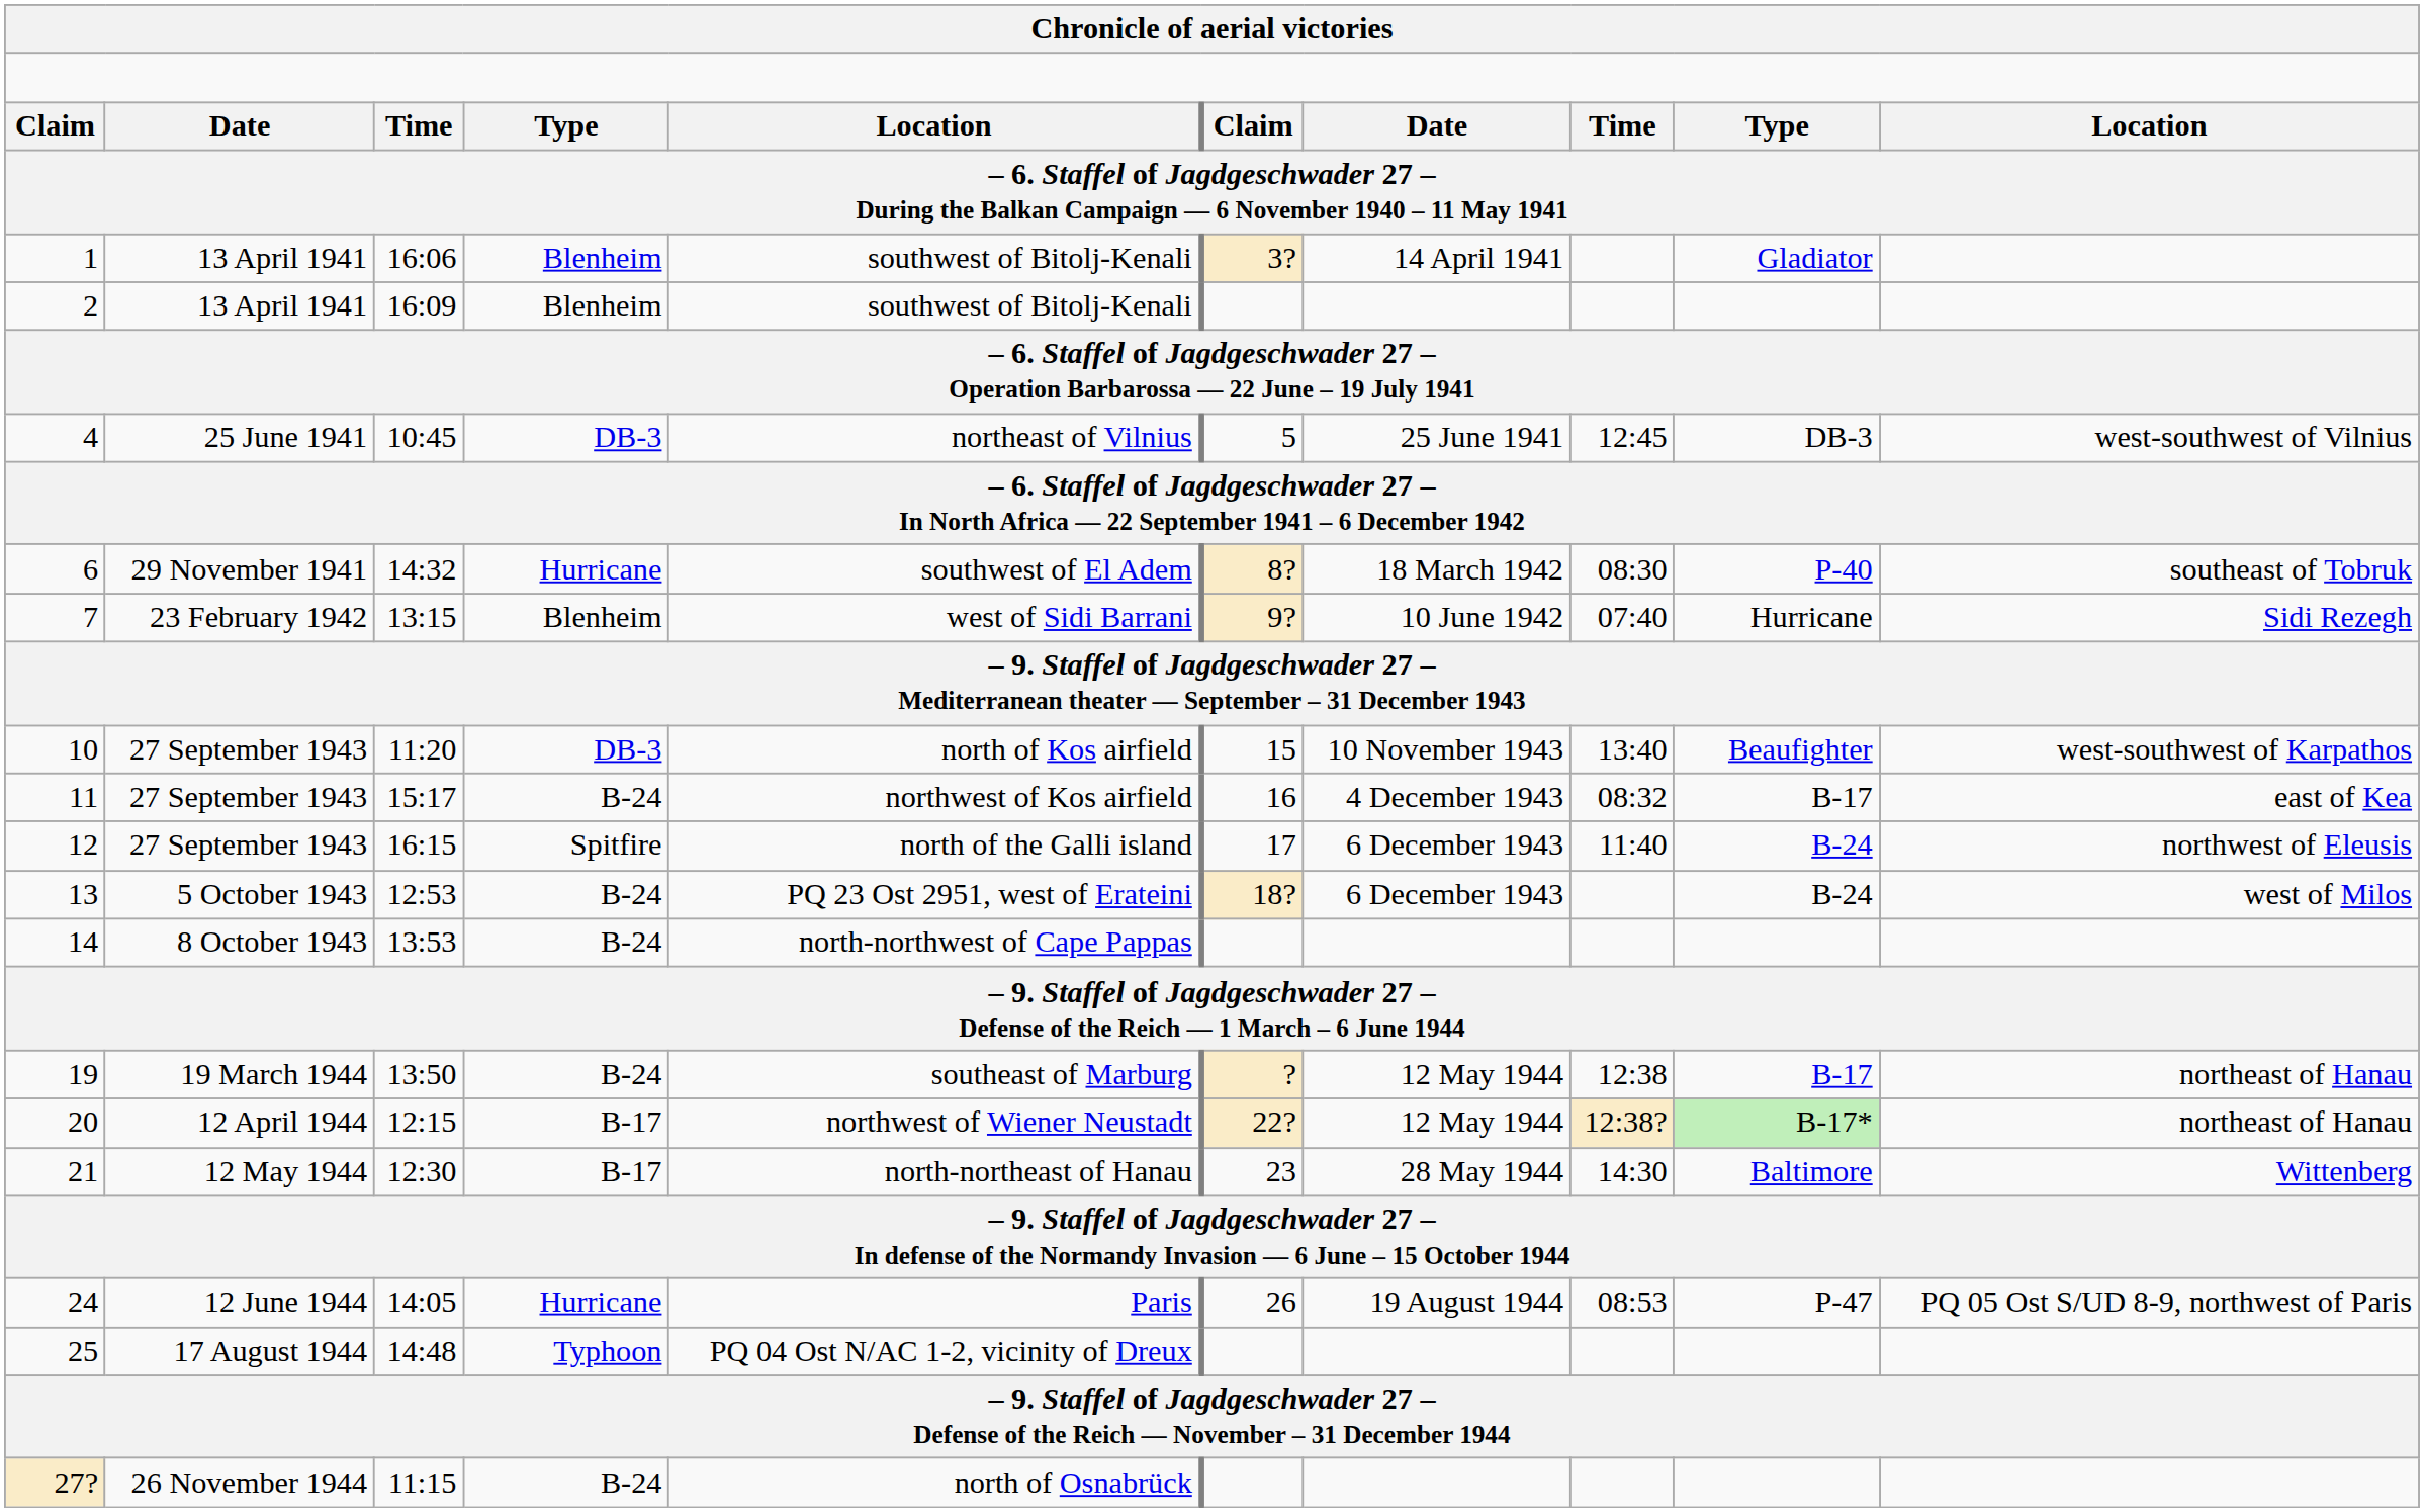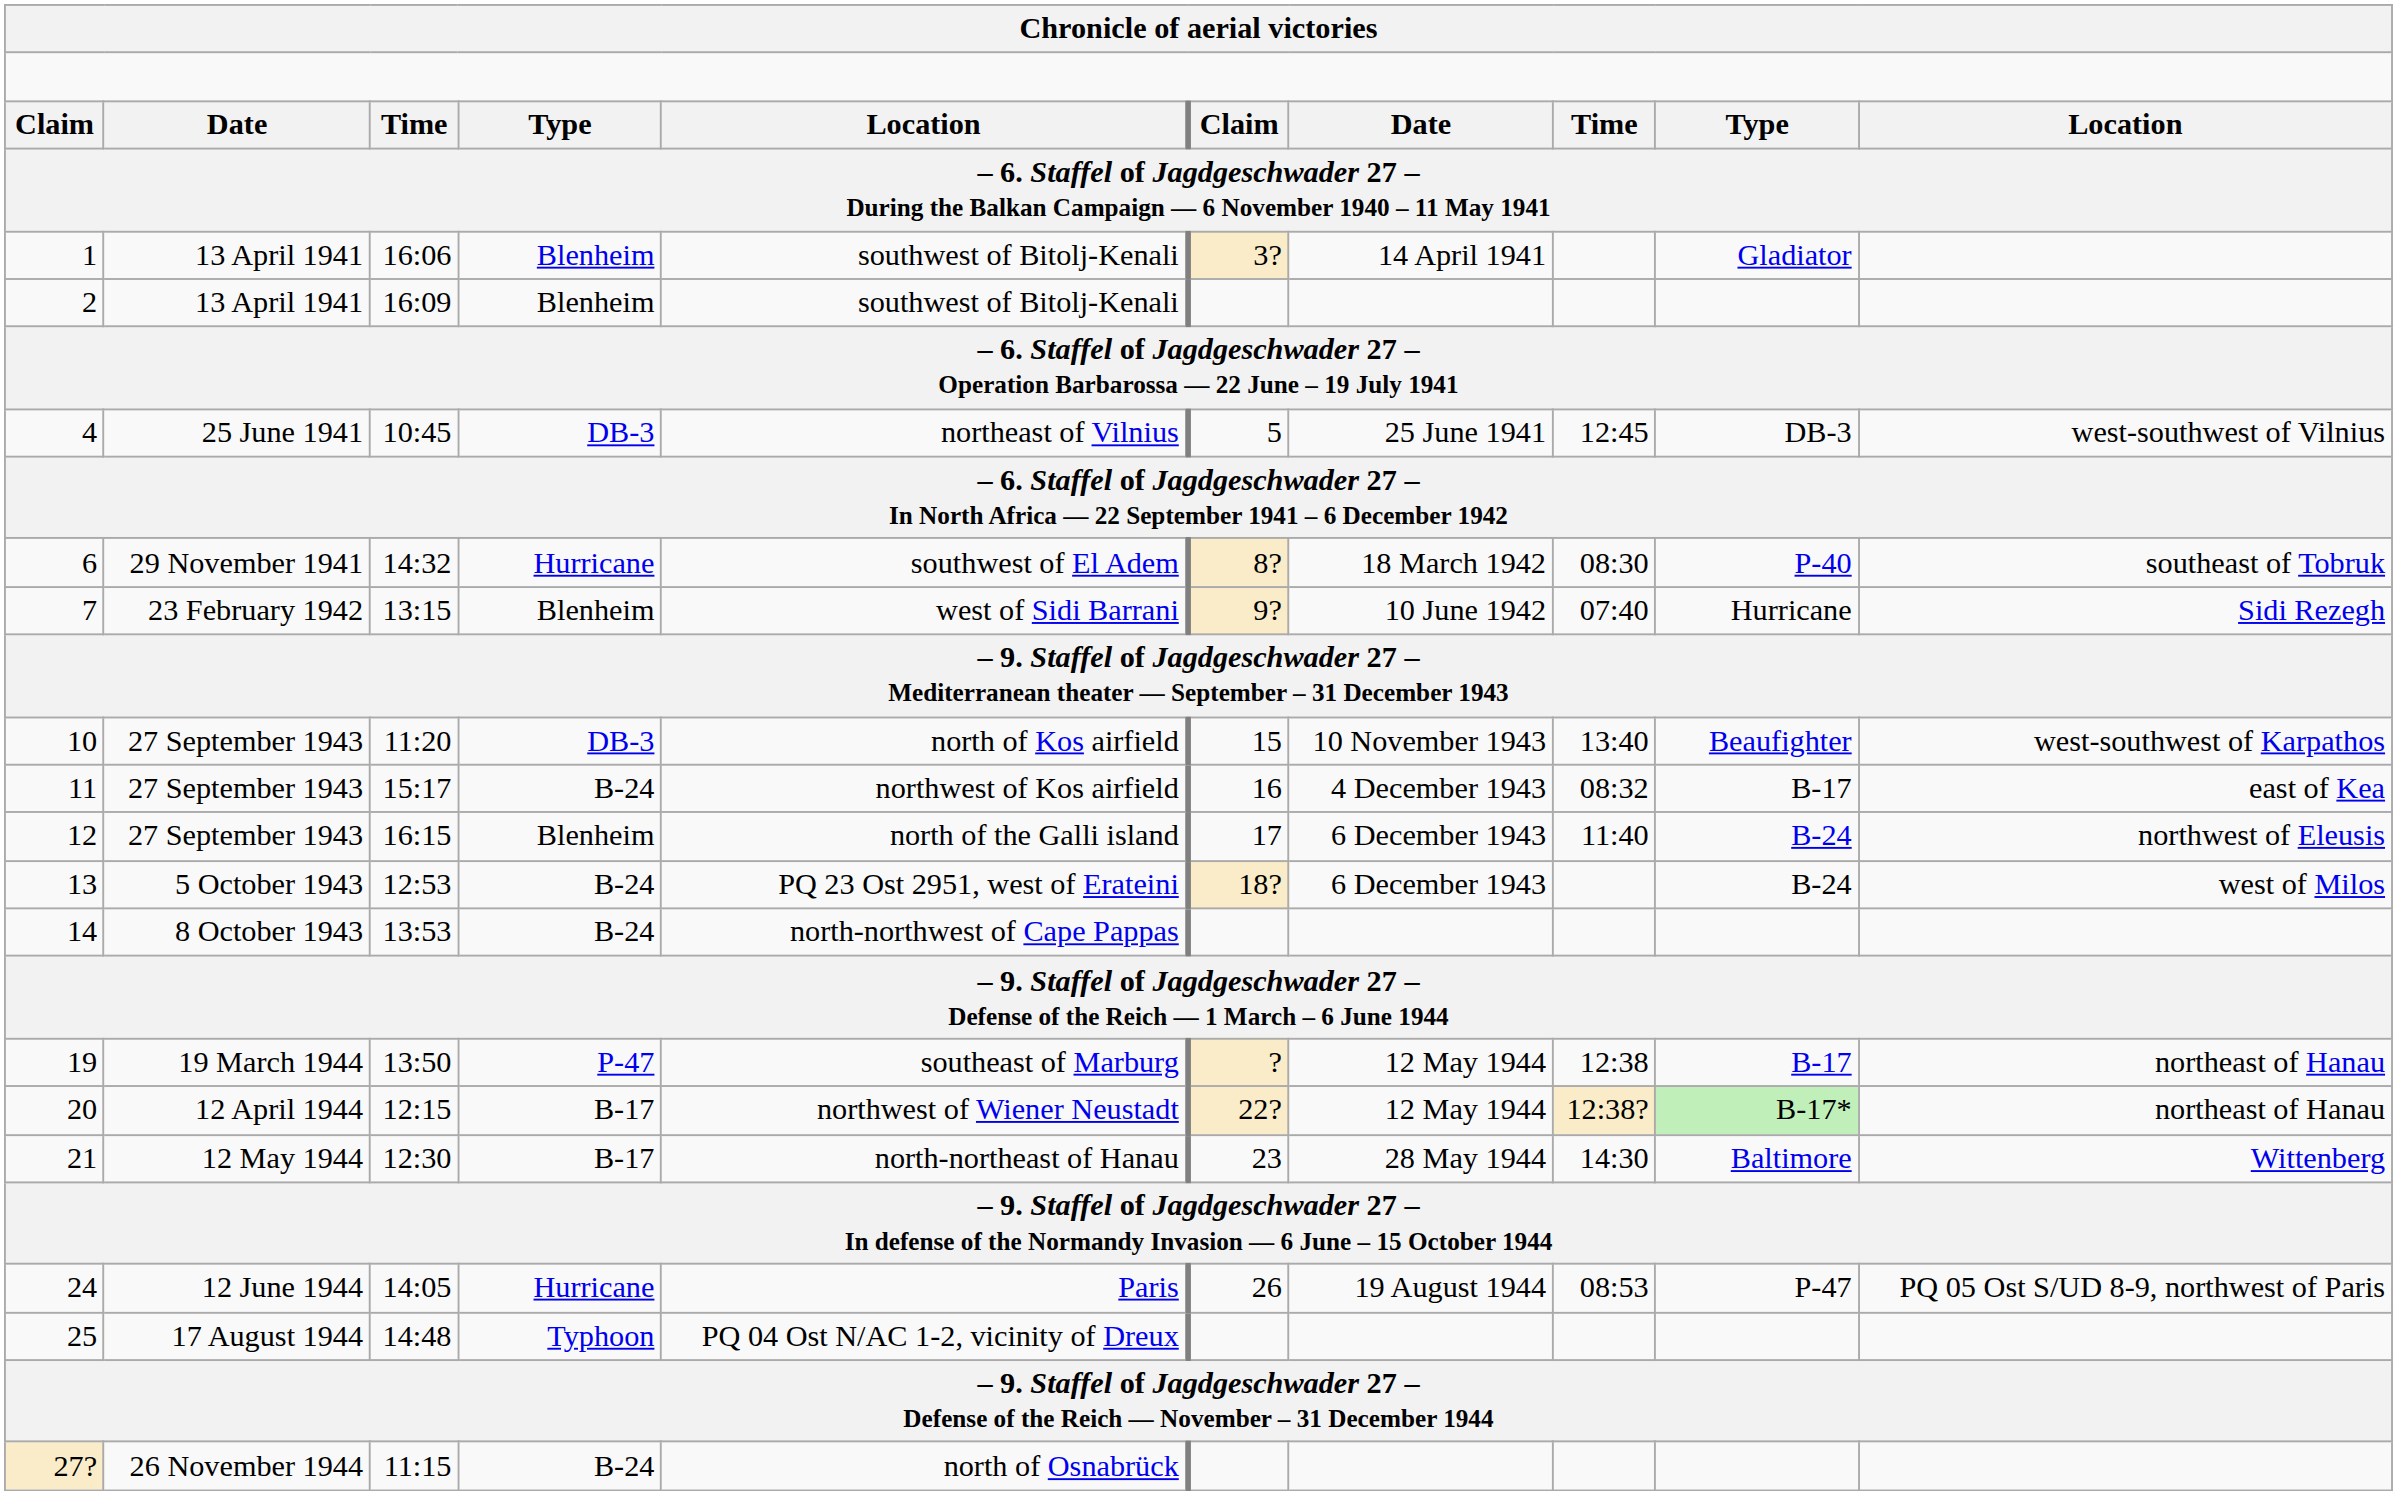12 | column 4: Spitfire -> Blenheim
19 | column 4: B-24 -> P-47
